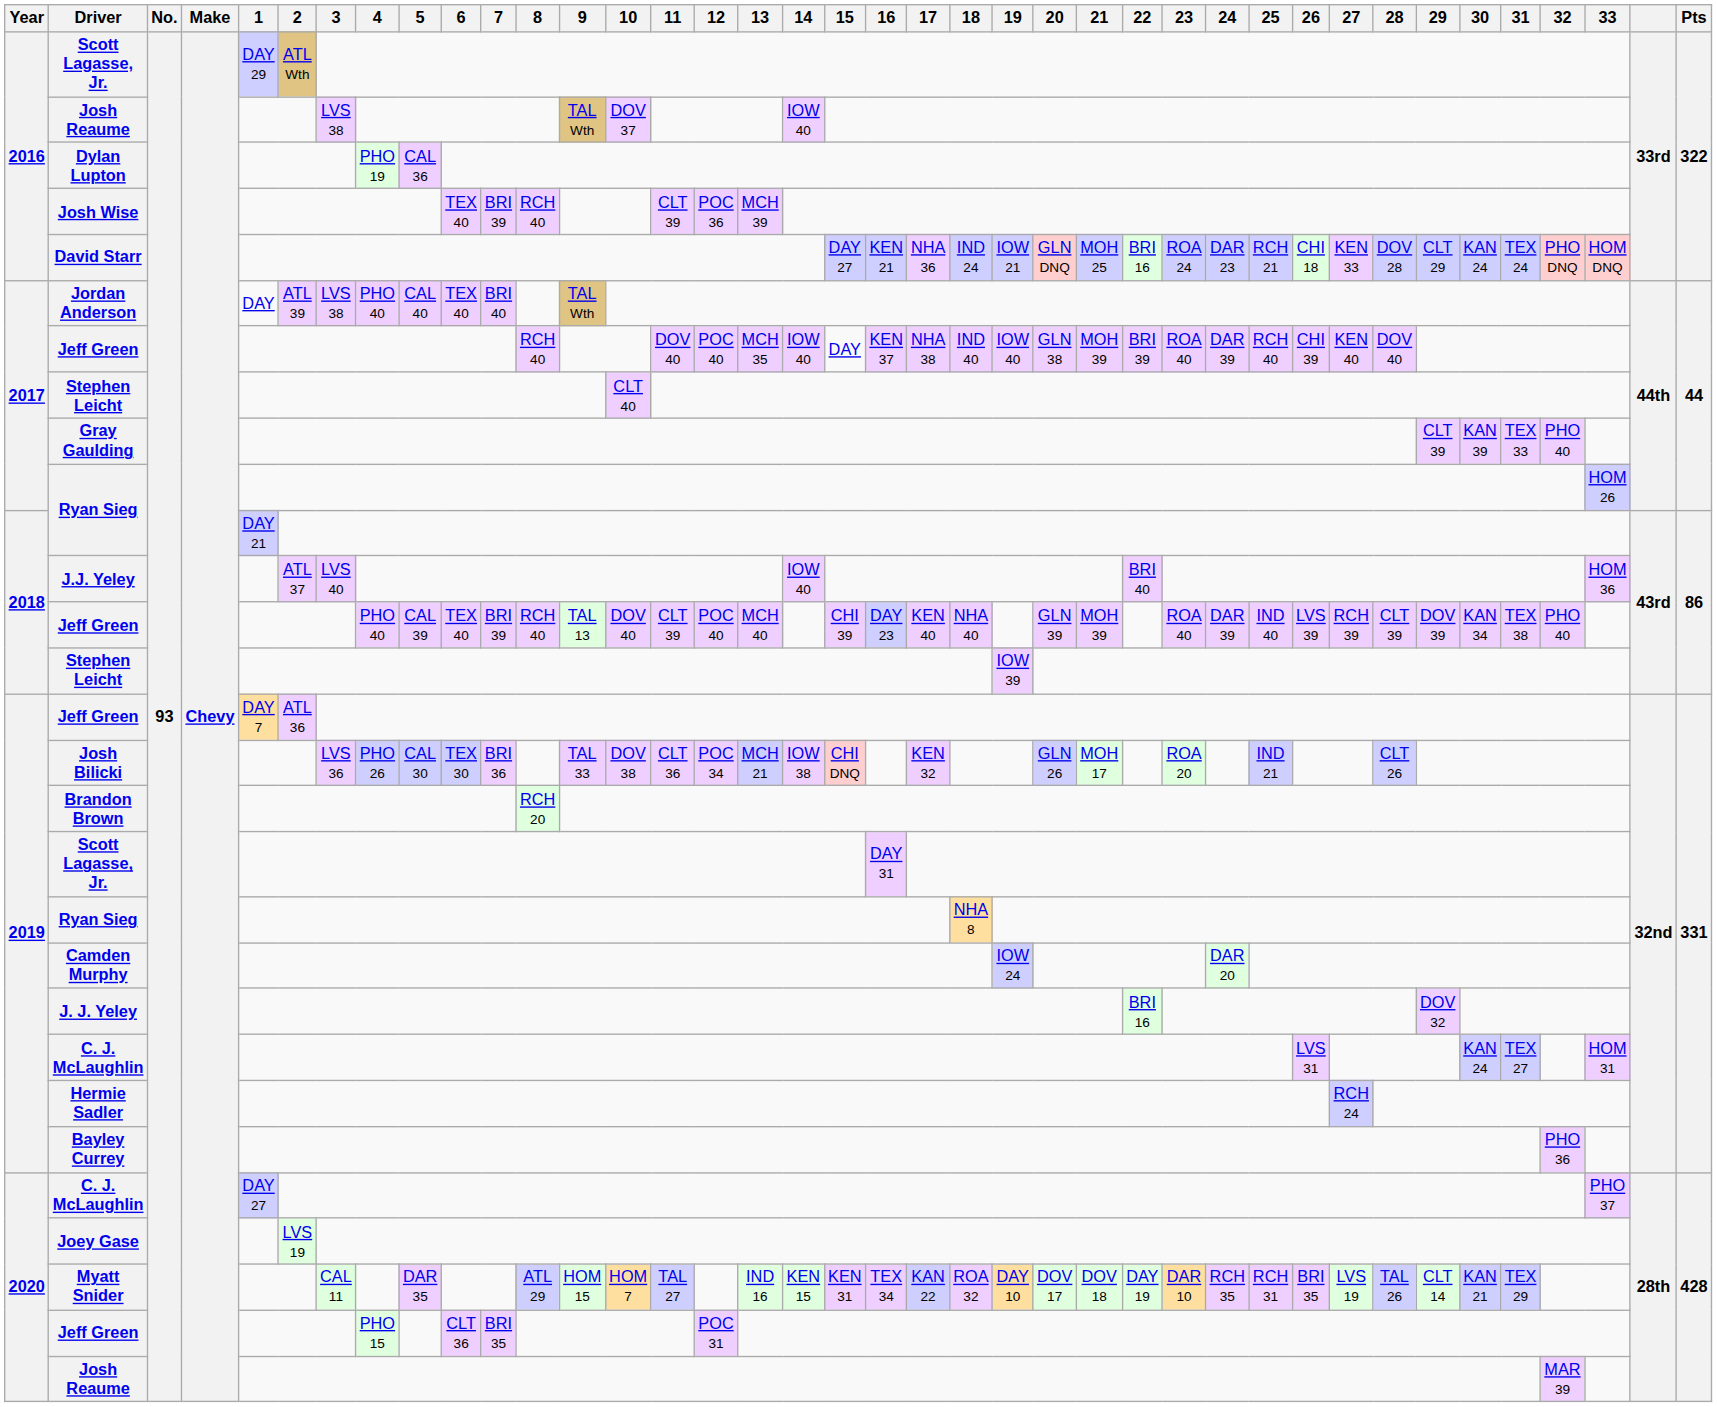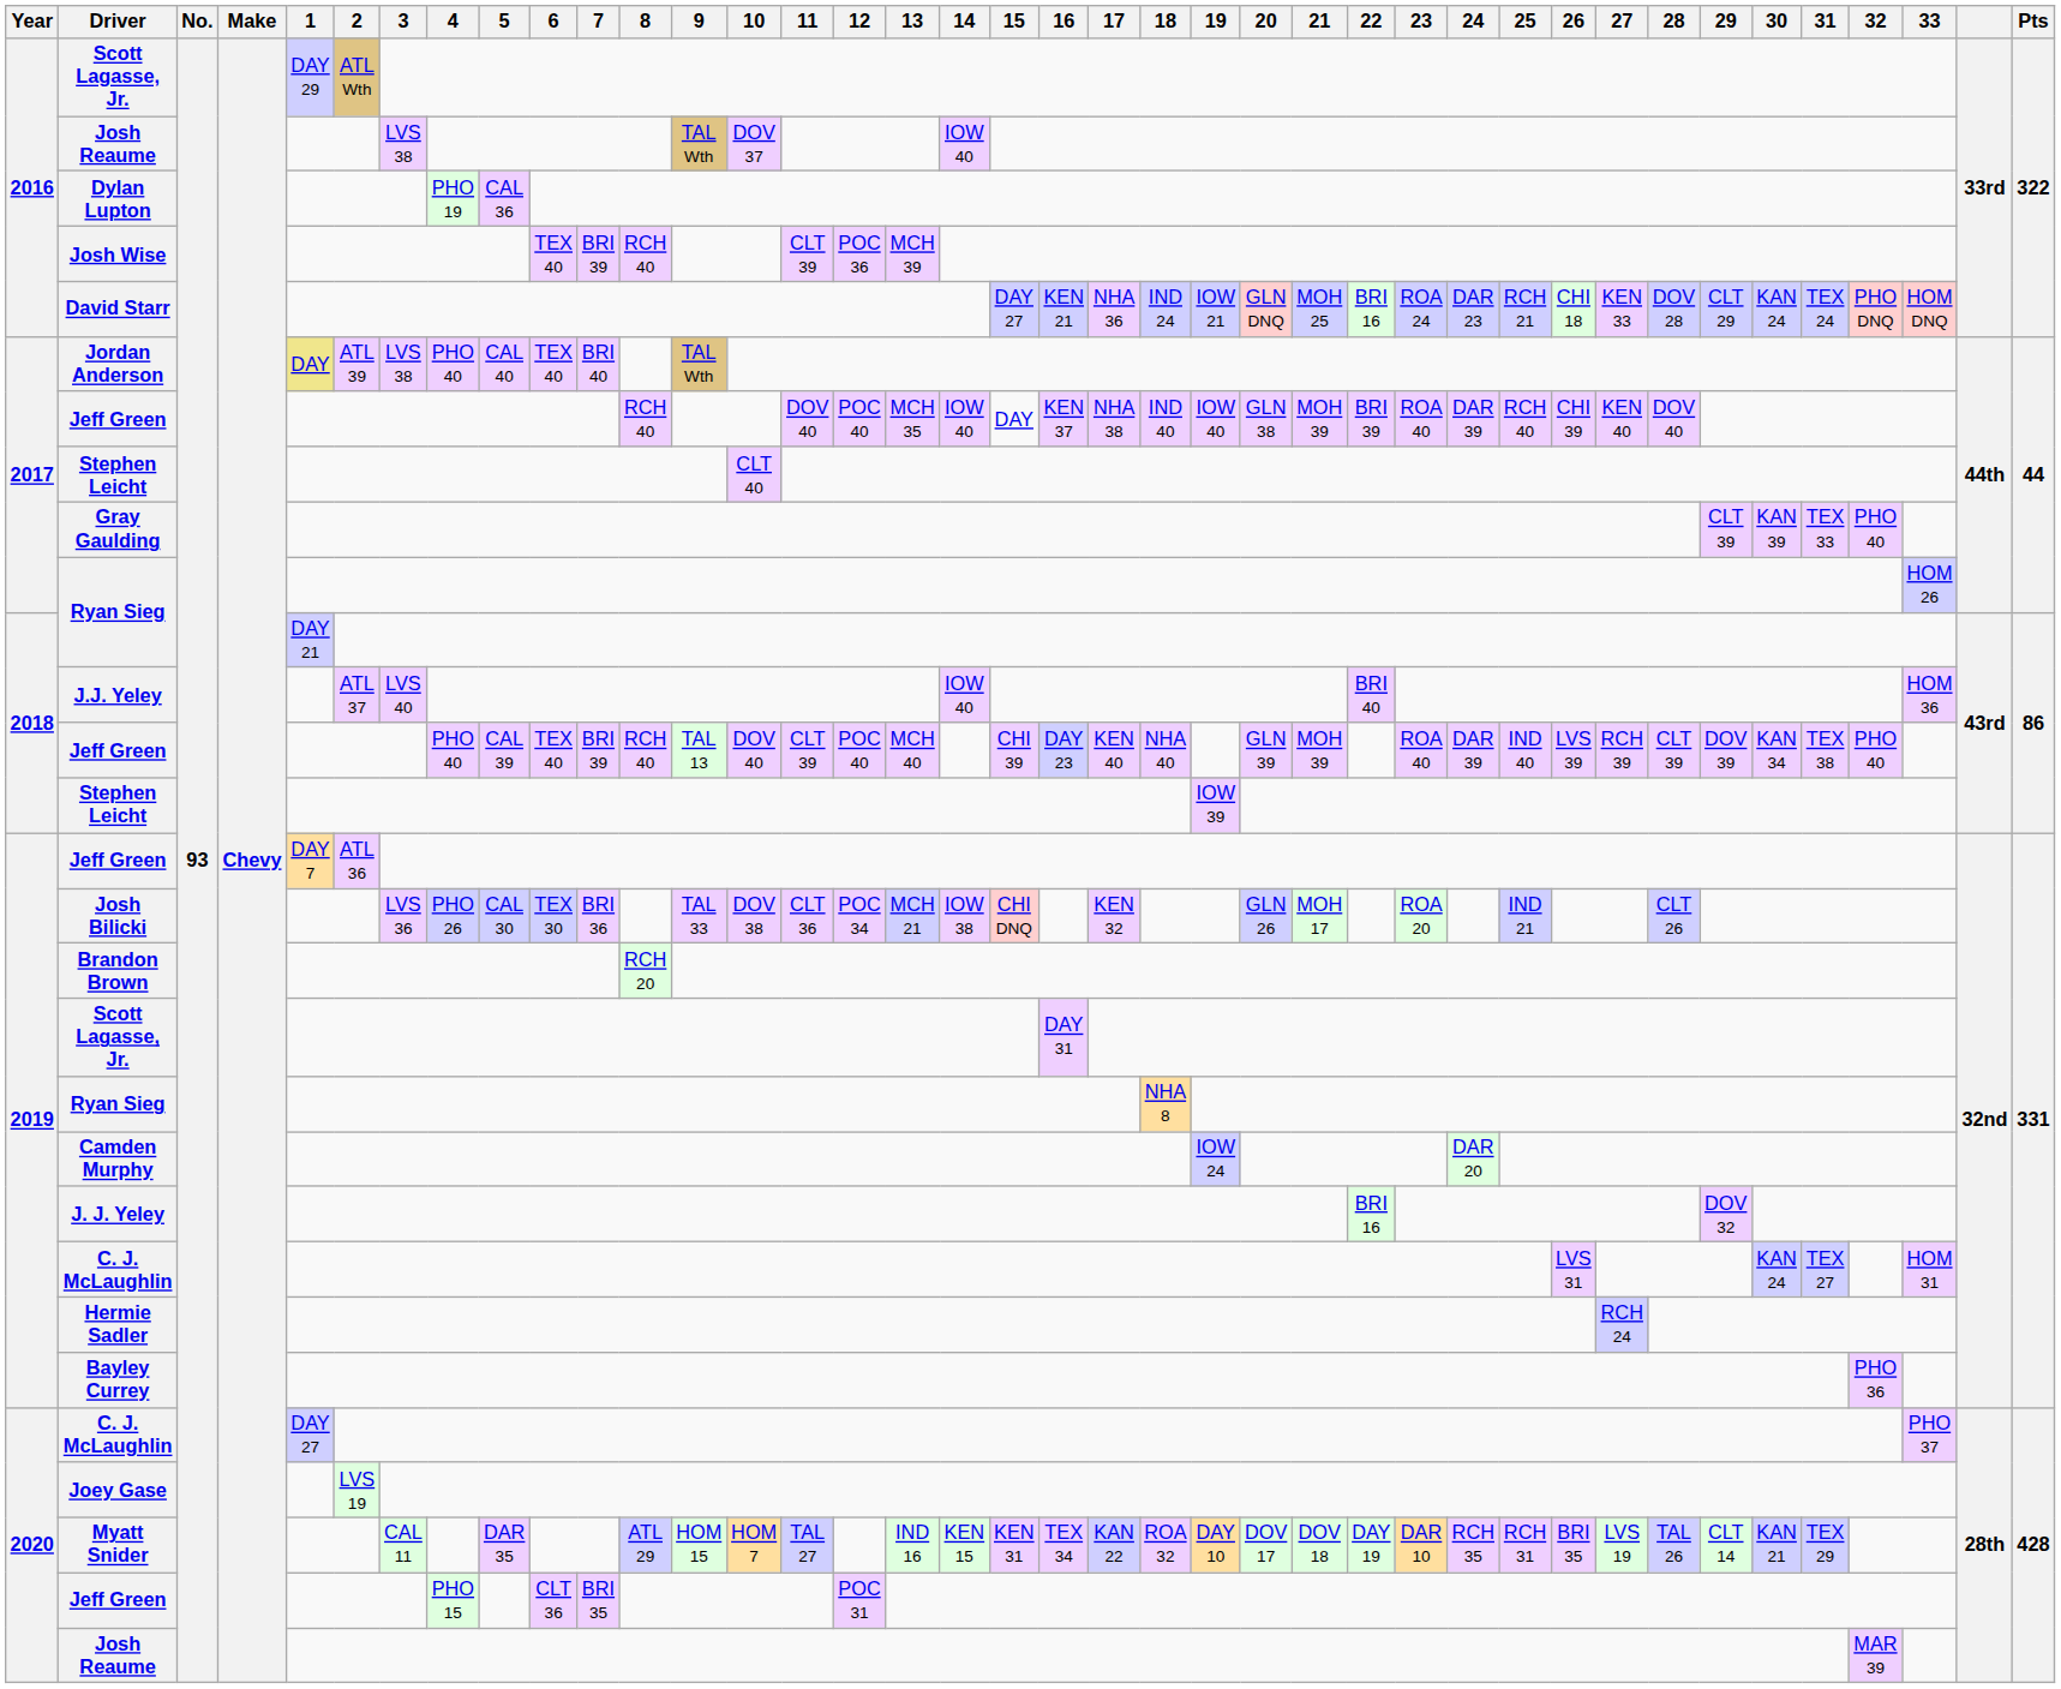Jordan Anderson | 1: no background -> khaki background
